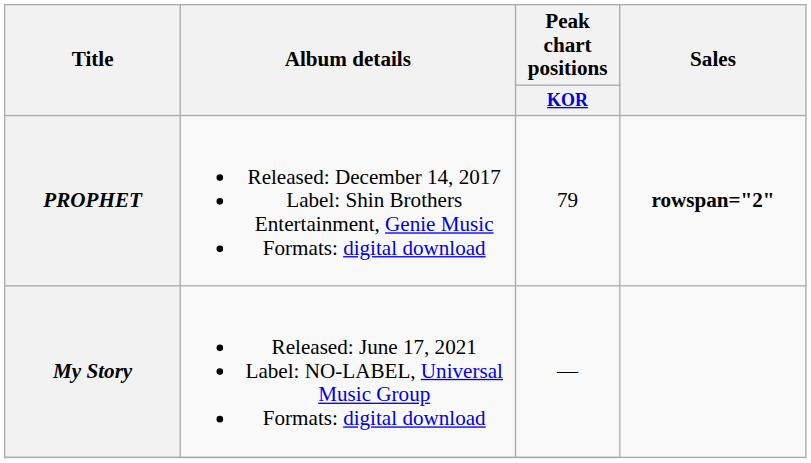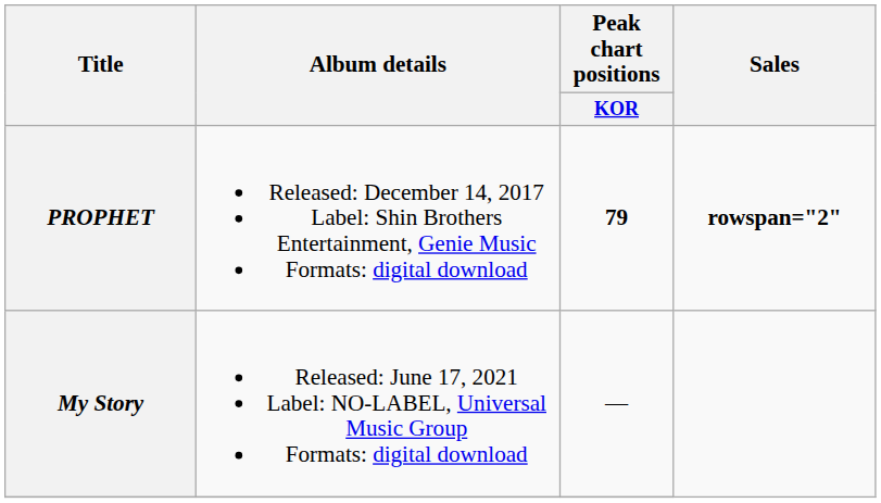PROPHET | Peak chart positions / KOR: normal -> bold
